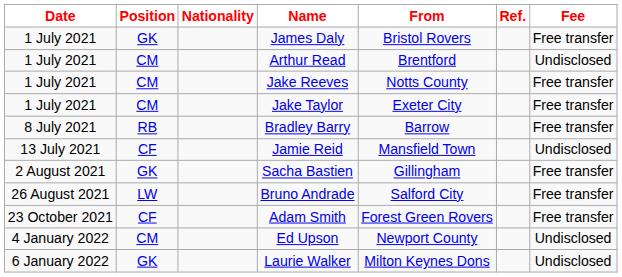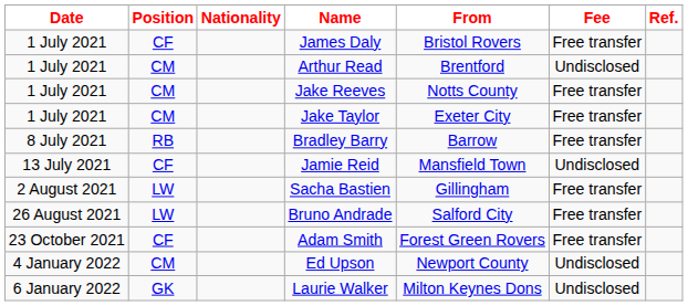columns swapped: Fee <-> Ref.
James Daly | Position: GK -> CF
Sacha Bastien | Position: GK -> LW
